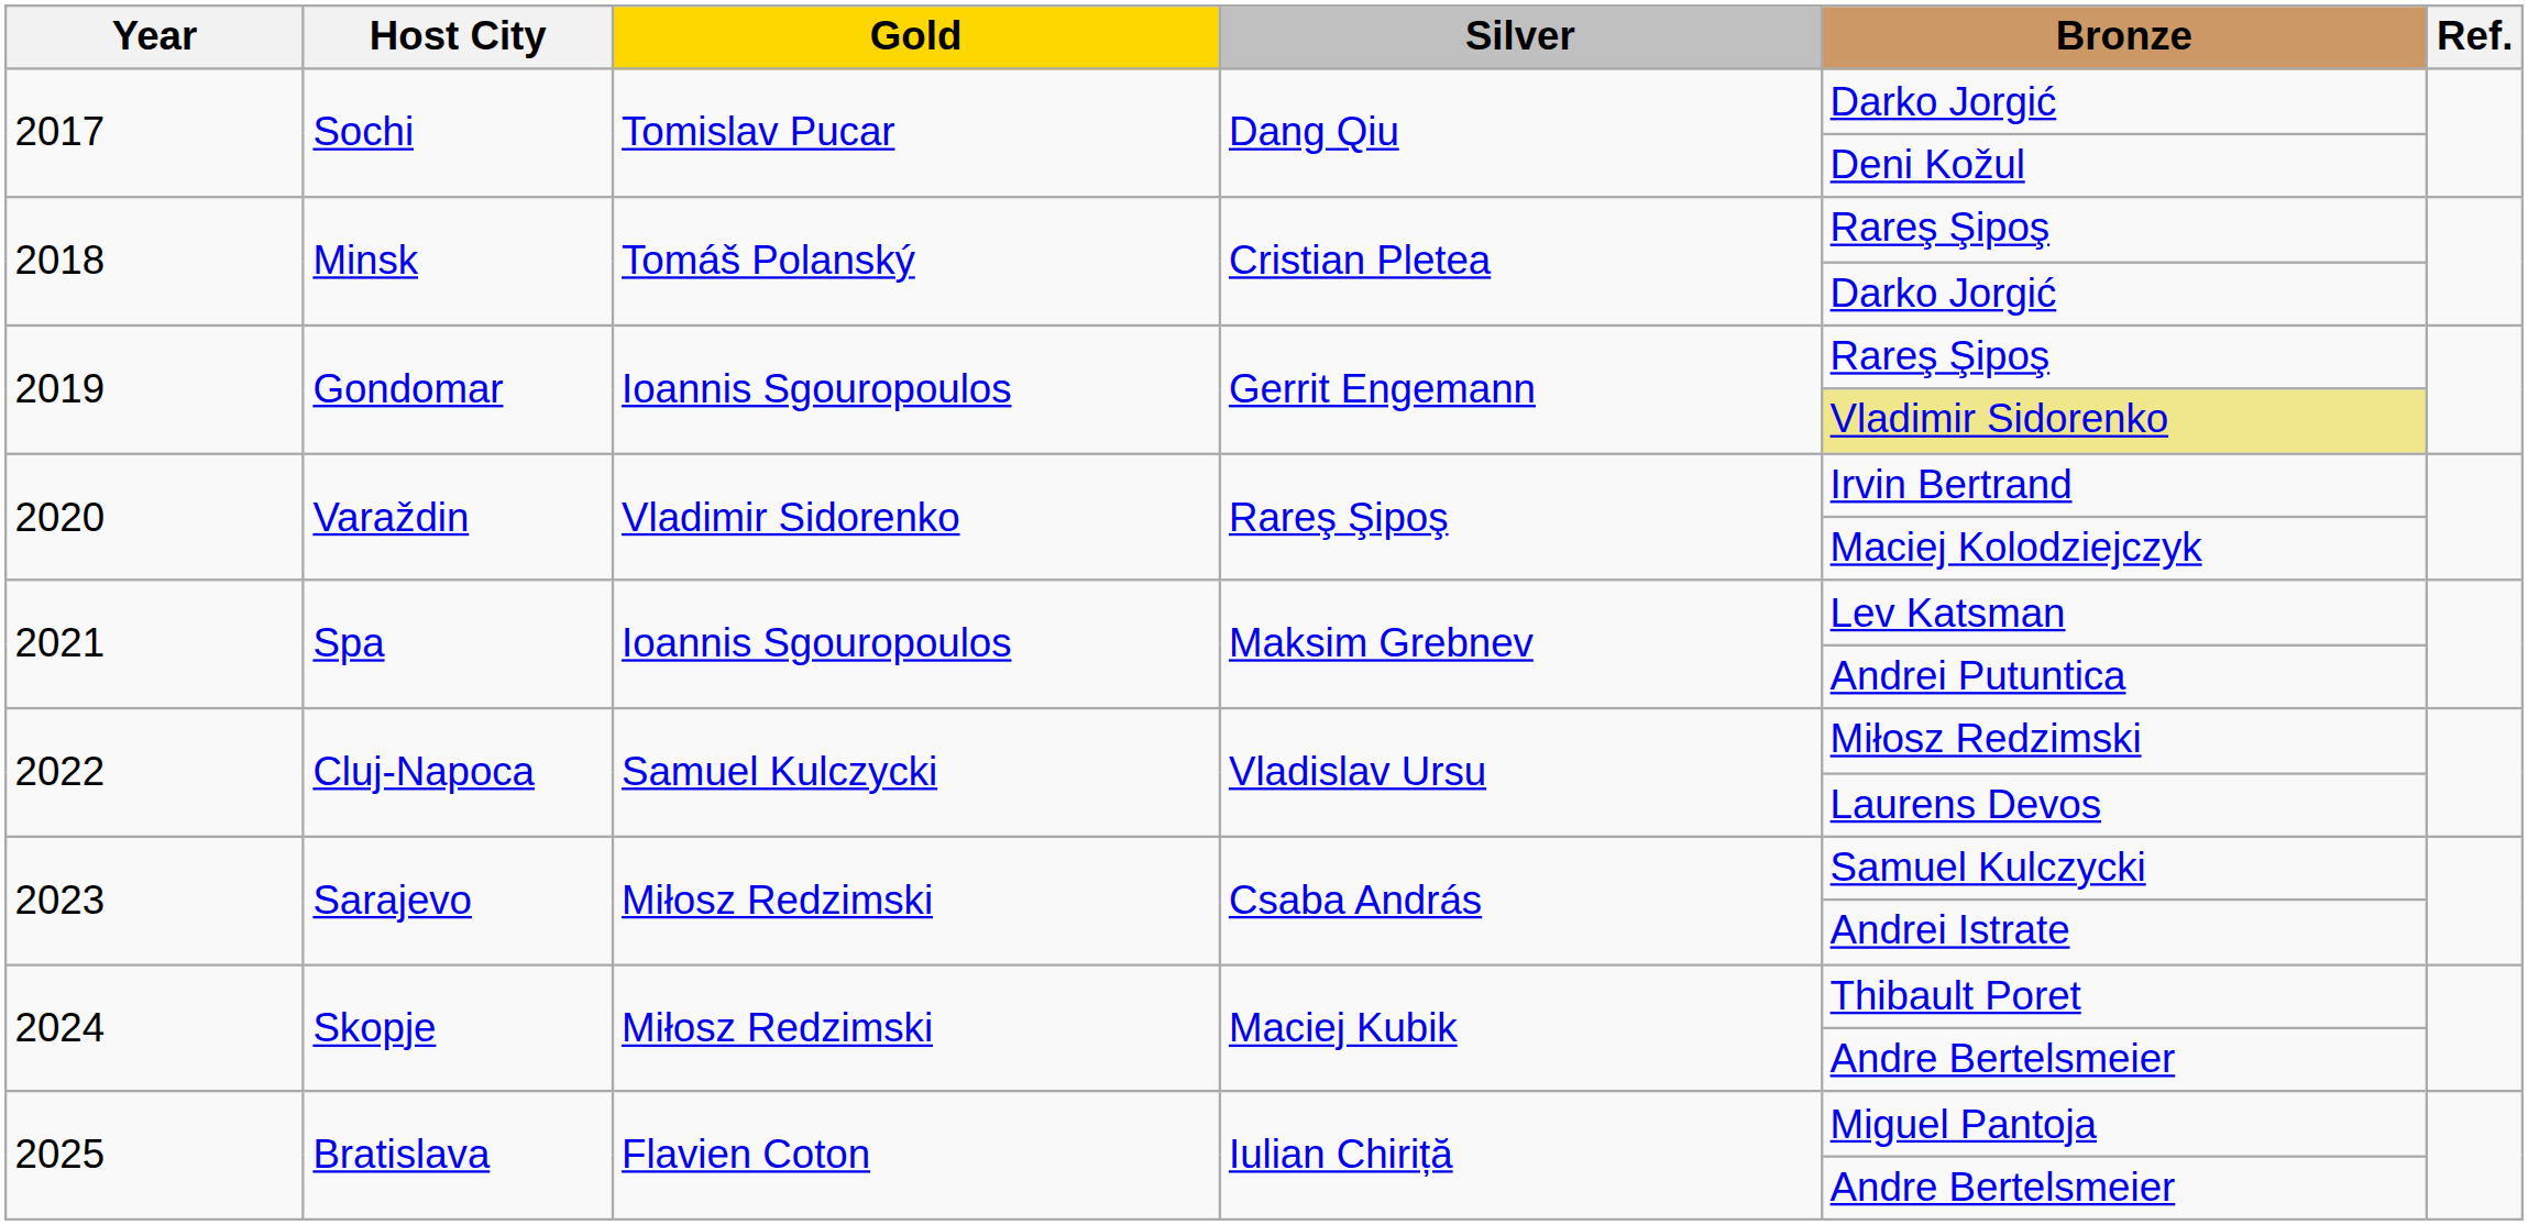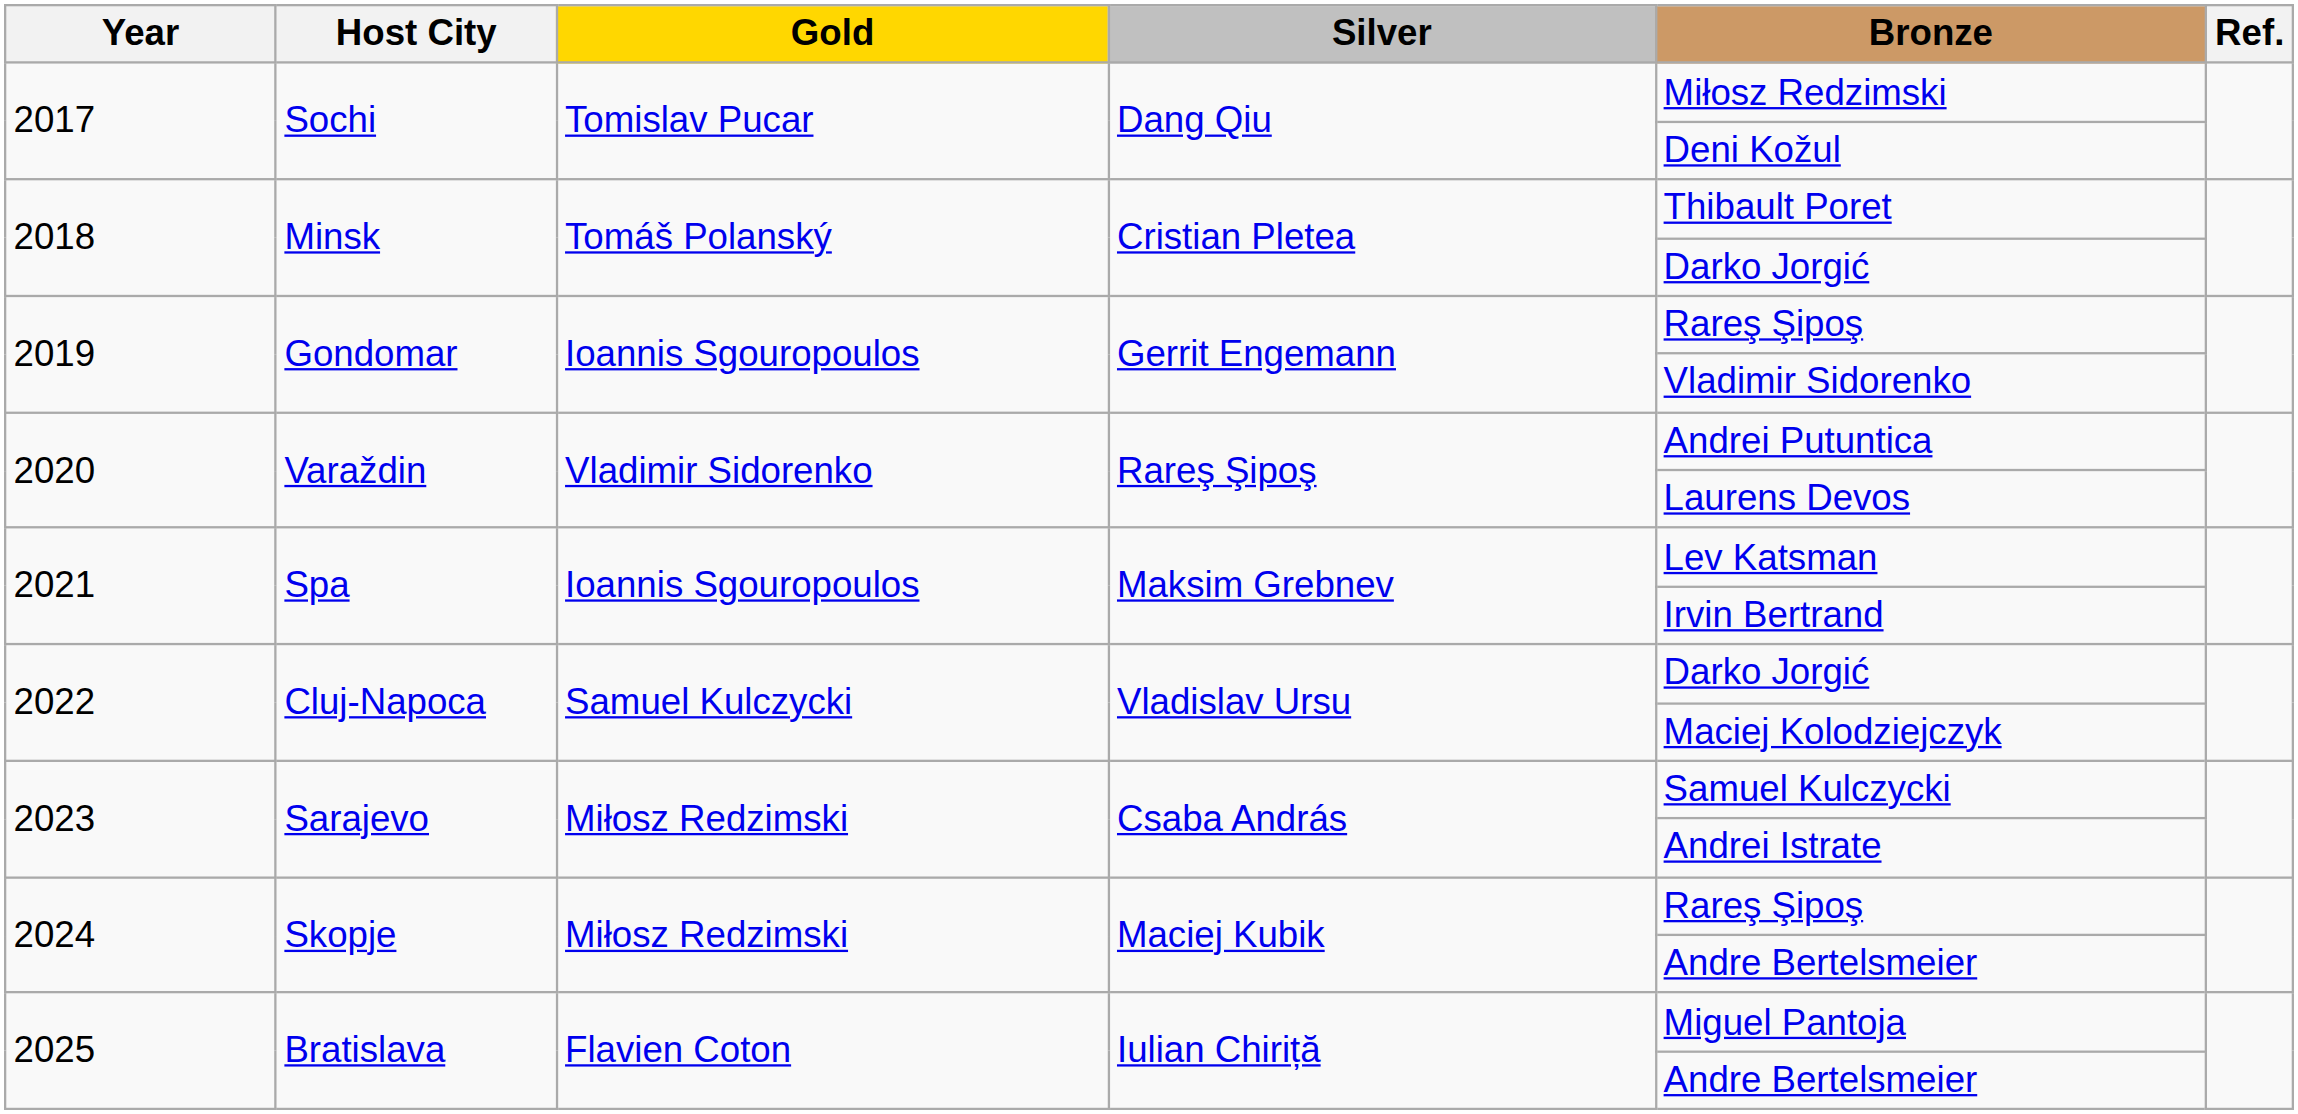row 2 | Bronze: Darko Jorgić -> Miłosz Redzimski
row 4 | Bronze: Rareş Şipoş -> Thibault Poret
row 7 | Bronze: khaki background -> no background
row 8 | Bronze: Irvin Bertrand -> Andrei Putuntica
row 9 | Bronze: Maciej Kolodziejczyk -> Laurens Devos
row 11 | Bronze: Andrei Putuntica -> Irvin Bertrand
row 12 | Bronze: Miłosz Redzimski -> Darko Jorgić
row 13 | Bronze: Laurens Devos -> Maciej Kolodziejczyk
row 16 | Bronze: Thibault Poret -> Rareş Şipoş
